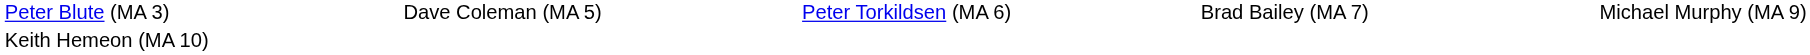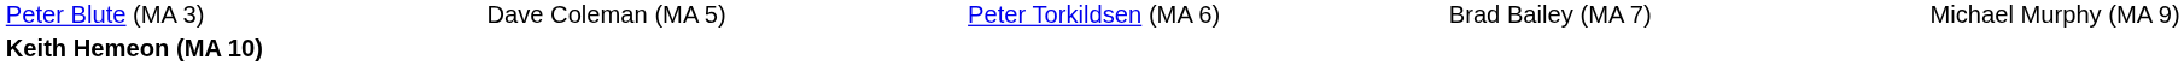Keith Hemeon (MA 10) | column 1: normal -> bold
